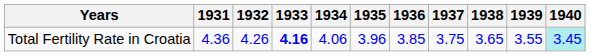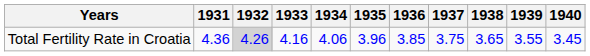row 2 | 1932: no background -> lightgrey background
row 2 | 1933: bold -> normal
row 2 | 1940: paleturquoise background -> no background
